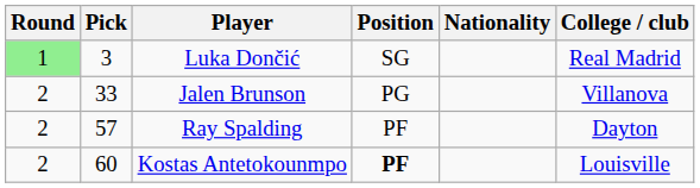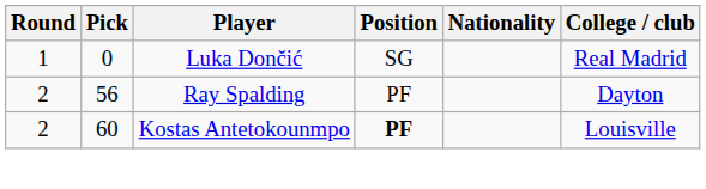Luka Dončić | Round: lightgreen background -> no background
Luka Dončić | Pick: 3 -> 0
- row: 2 | 33 | Jalen Brunson | PG | Villanova
Ray Spalding | Pick: 57 -> 56
